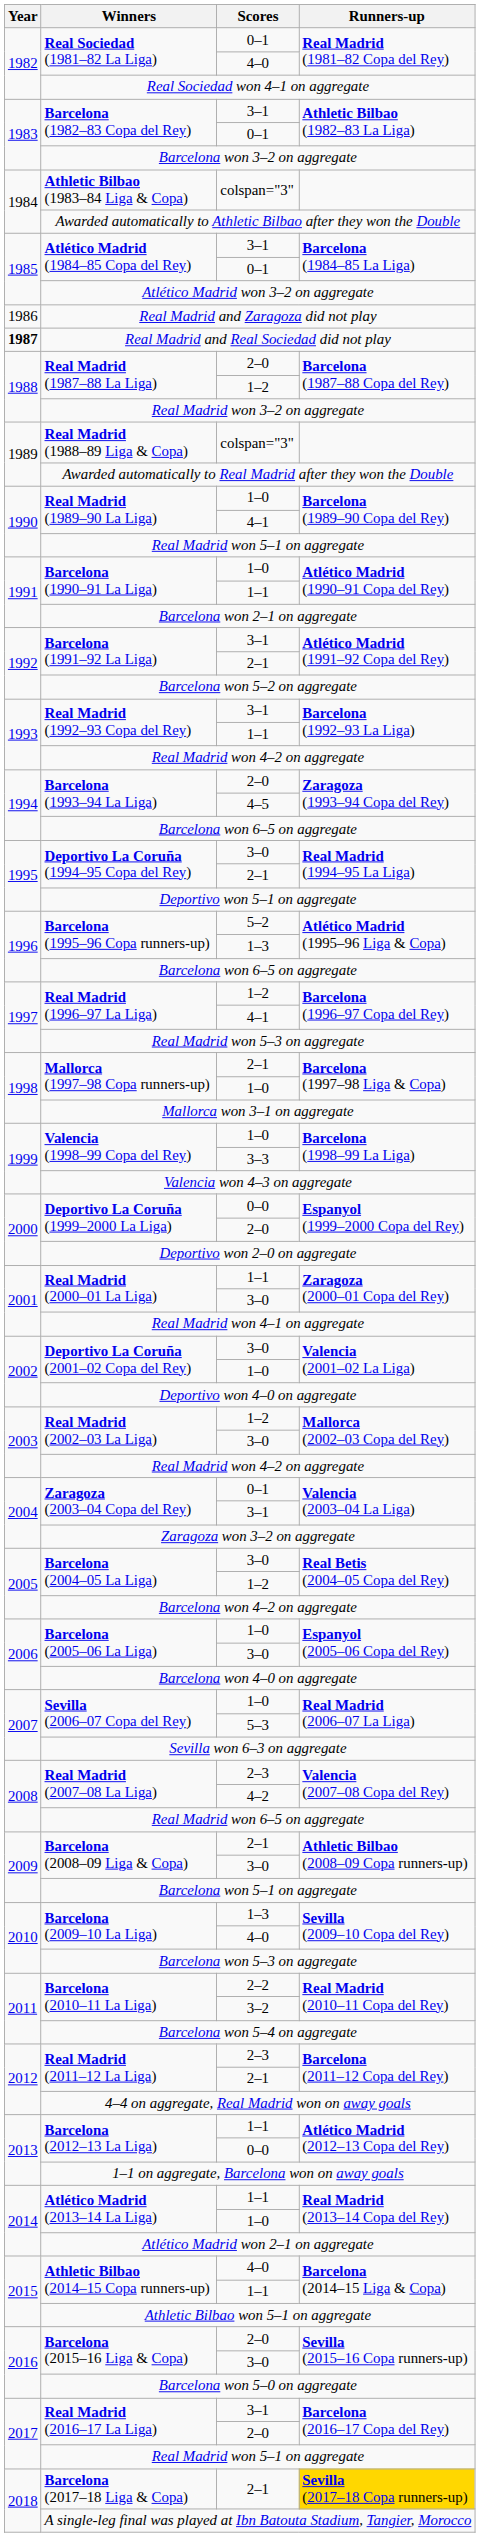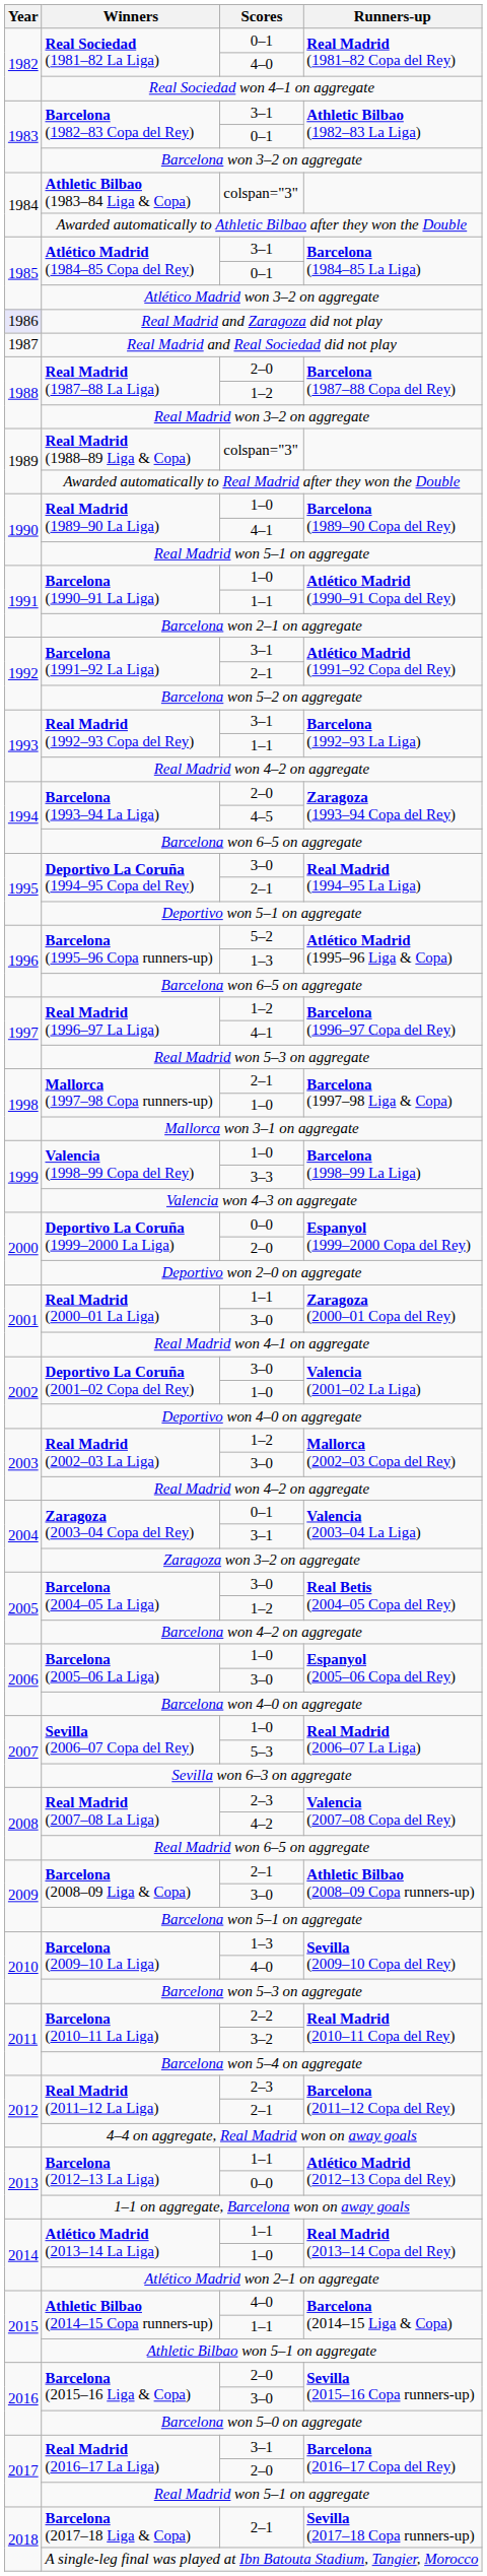Real Madrid and Zaragoza did not play | Year: no background -> lavender background
Real Madrid and Real Sociedad did not play | Year: bold -> normal
Barcelona (2017–18 Liga & Copa) | Runners-up: gold background -> no background
